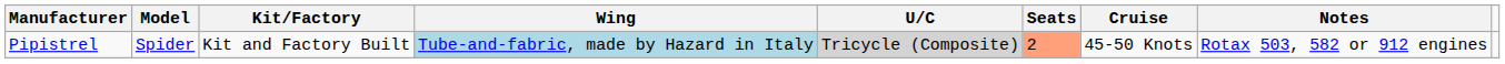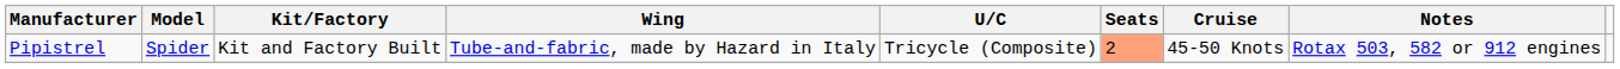Pipistrel | Wing: lightblue background -> no background
Pipistrel | U/C: lightgrey background -> no background
